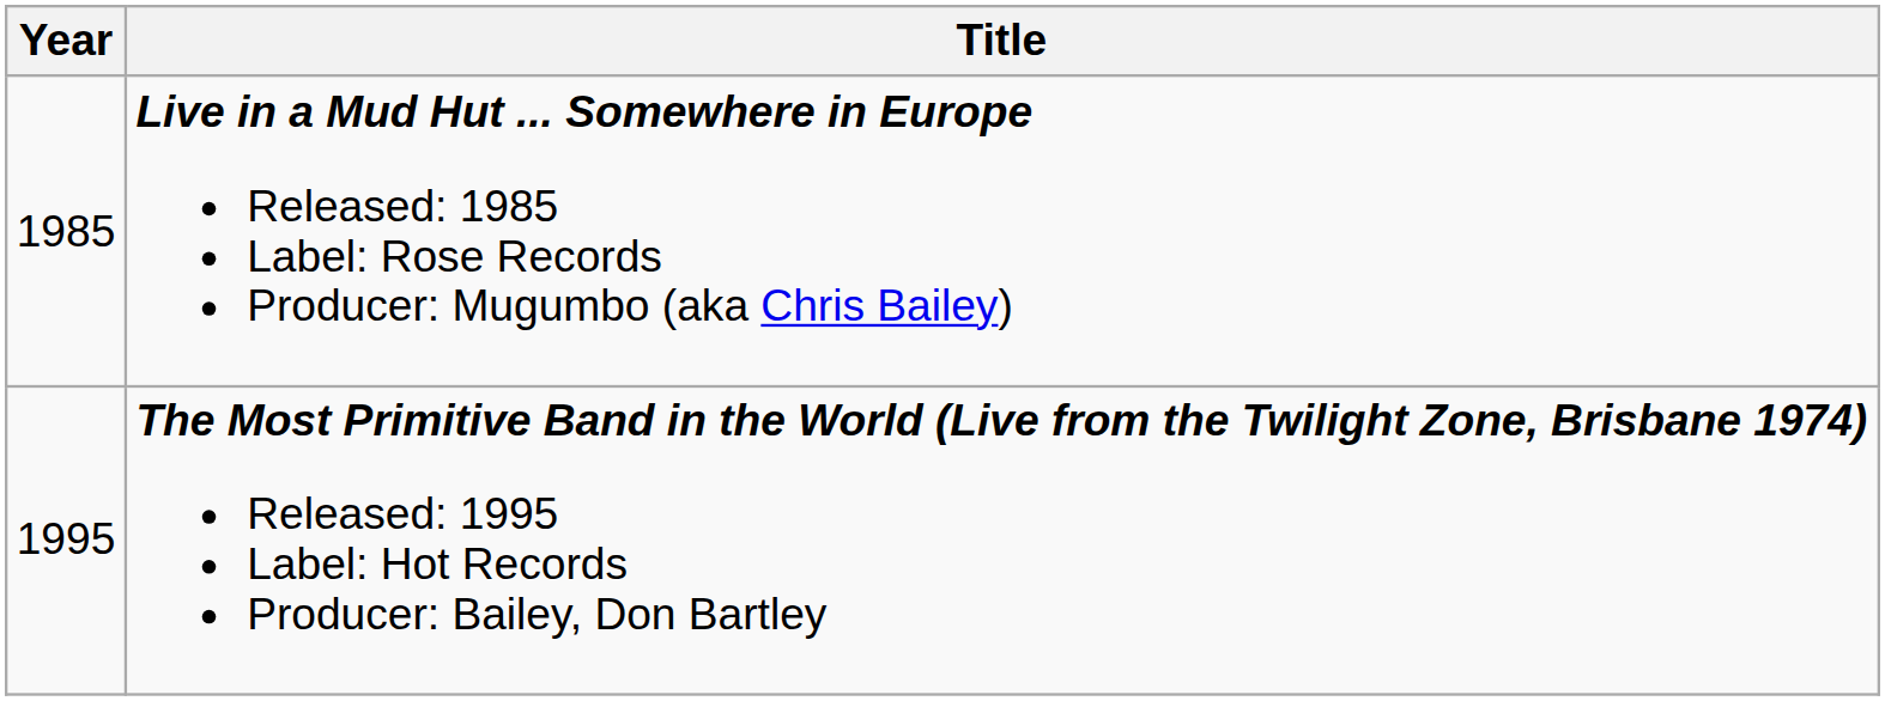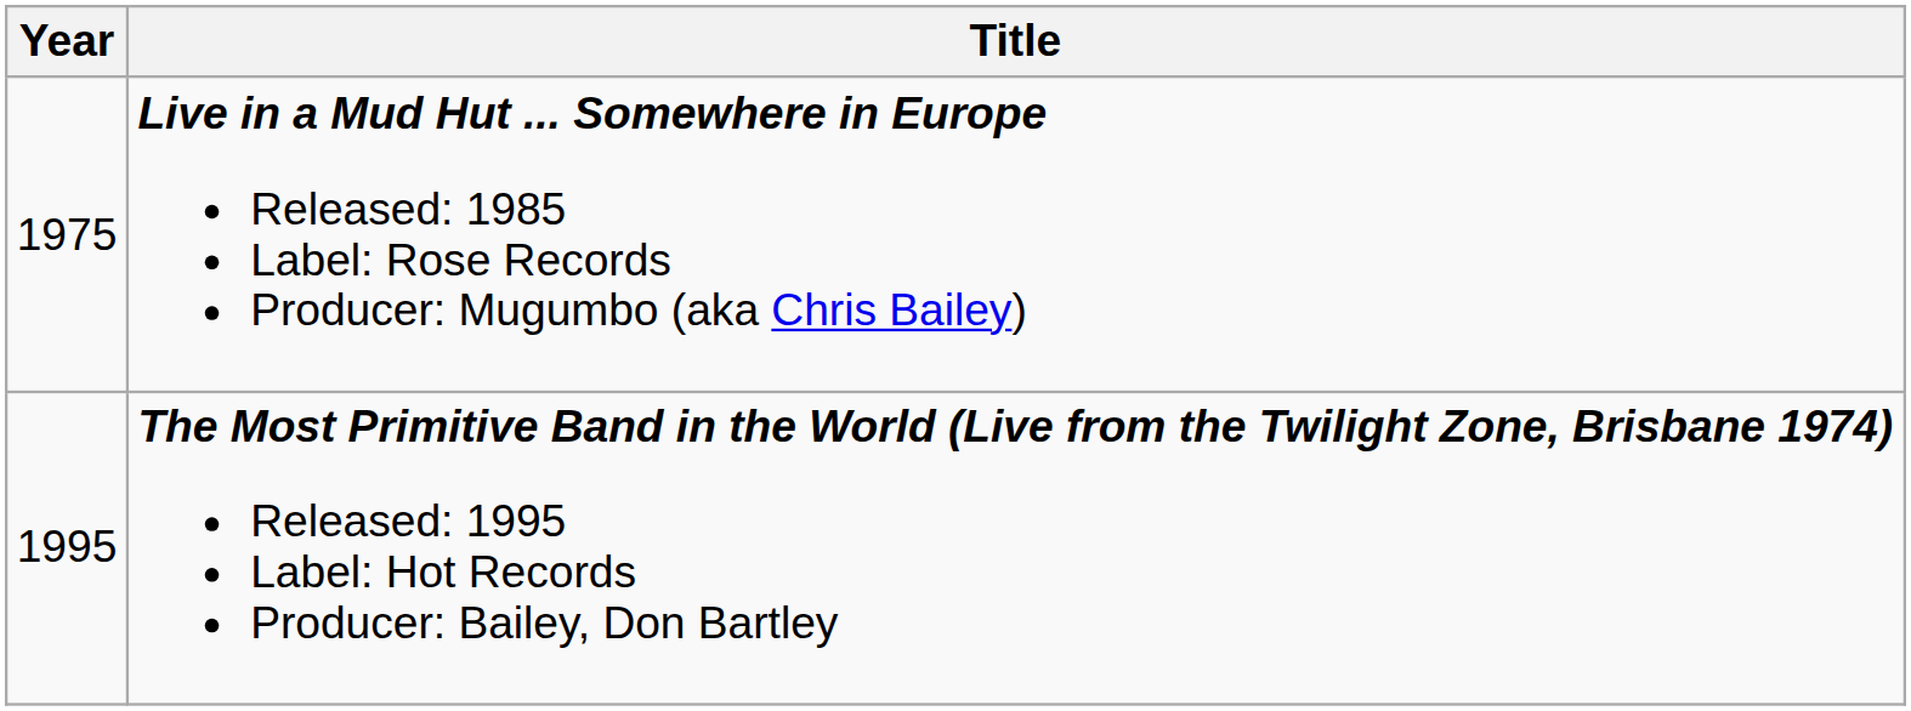row 2 | Year: 1985 -> 1975
